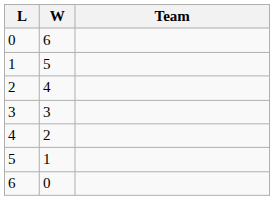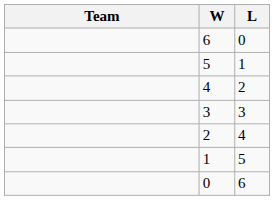columns swapped: Team <-> L
